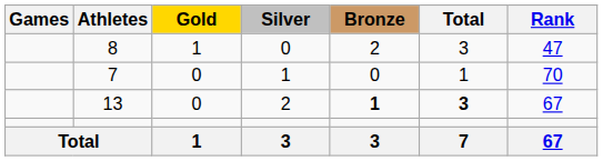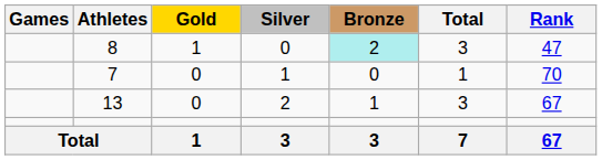8 | Bronze: no background -> paleturquoise background
13 | Bronze: bold -> normal
13 | Total: bold -> normal
